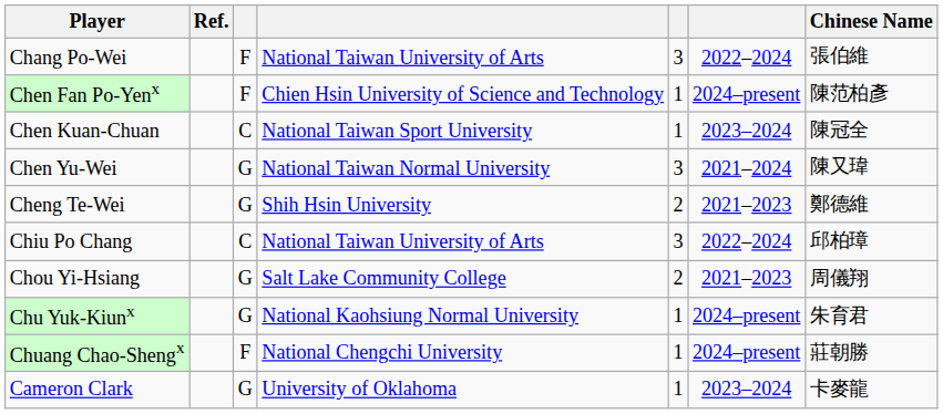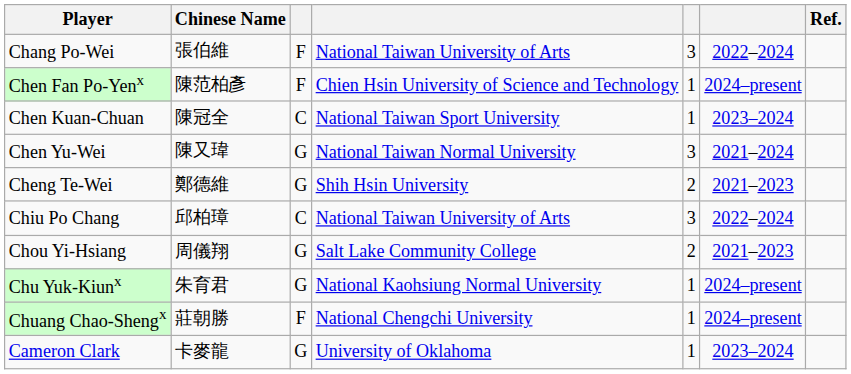columns swapped: Chinese Name <-> Ref.
